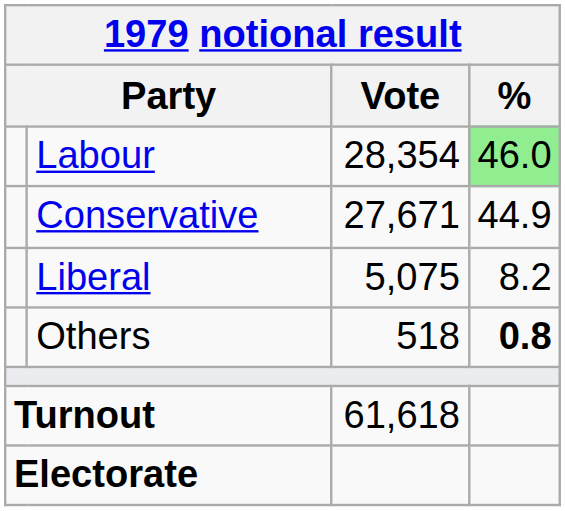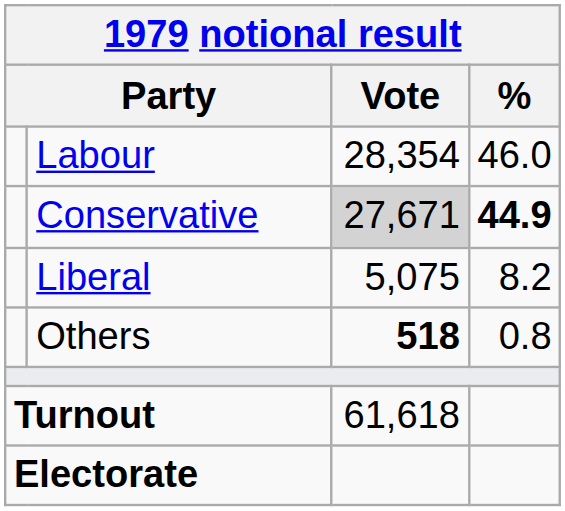Labour | %: lightgreen background -> no background
Conservative | Vote: no background -> lightgrey background
Conservative | %: normal -> bold
Others | Vote: normal -> bold
Others | %: bold -> normal
